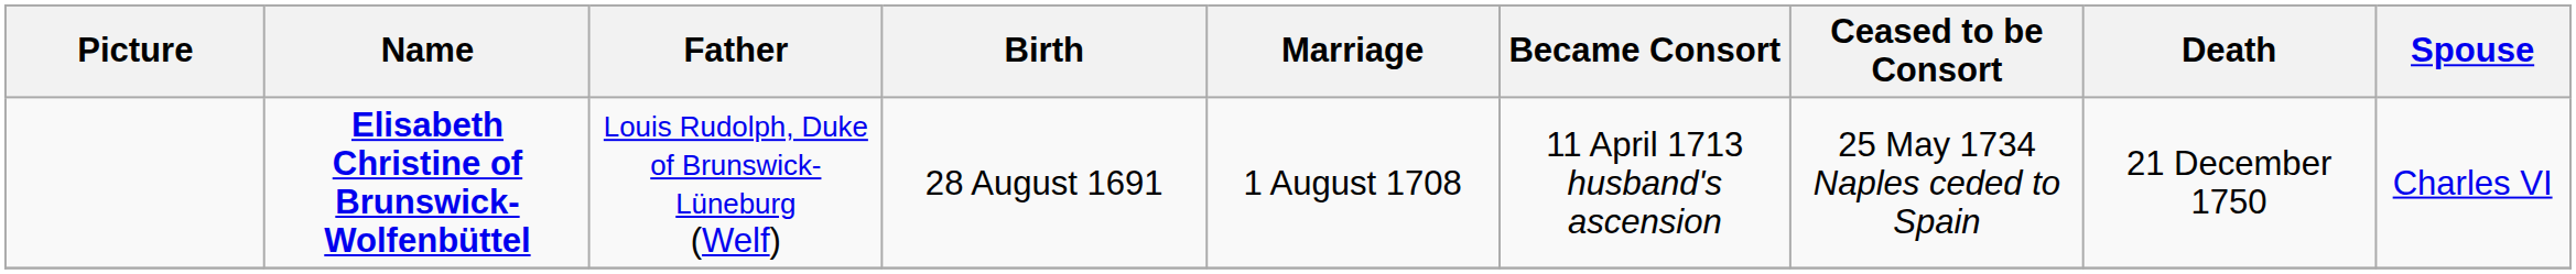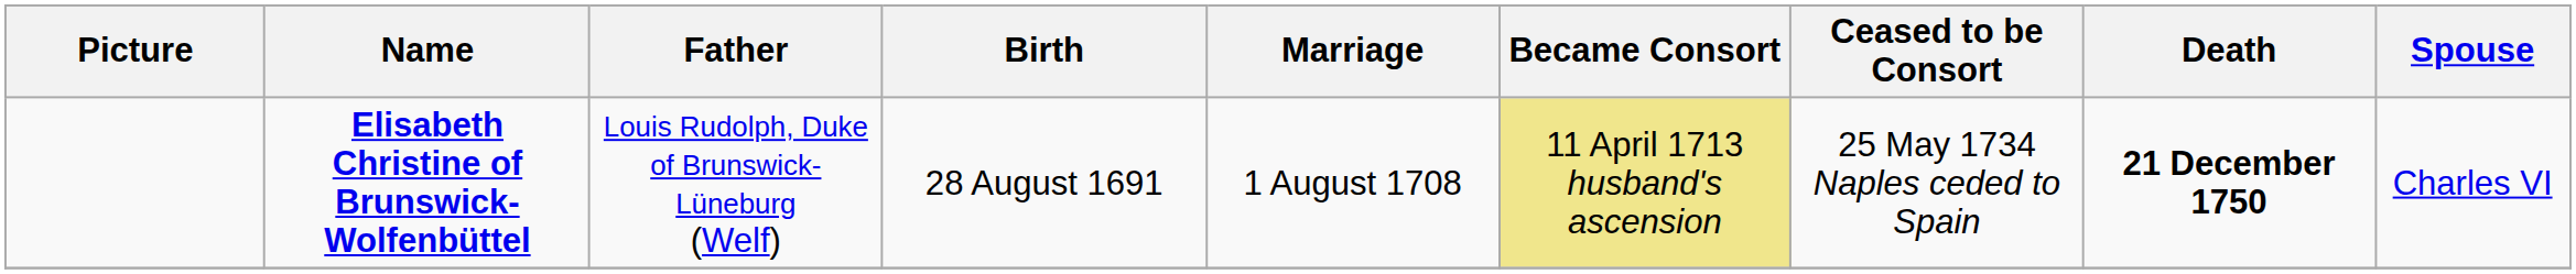Elisabeth Christine of Brunswick-Wolfenbüttel | Became Consort: no background -> khaki background
Elisabeth Christine of Brunswick-Wolfenbüttel | Death: normal -> bold
